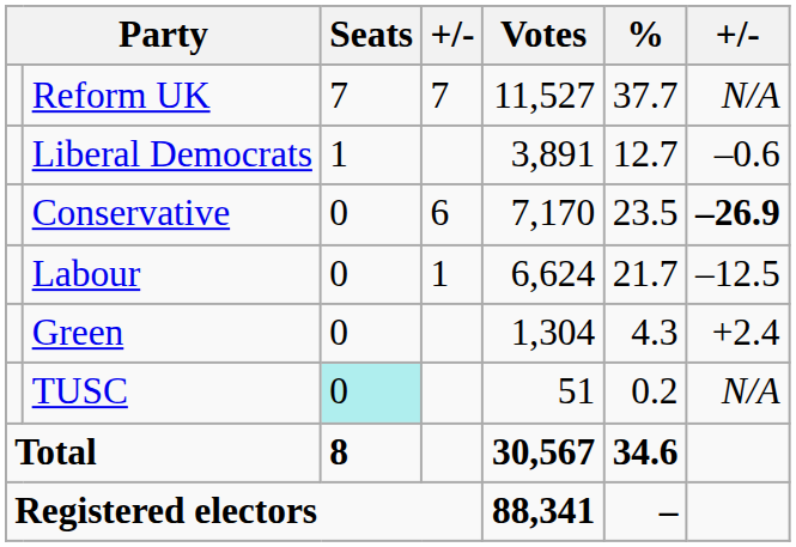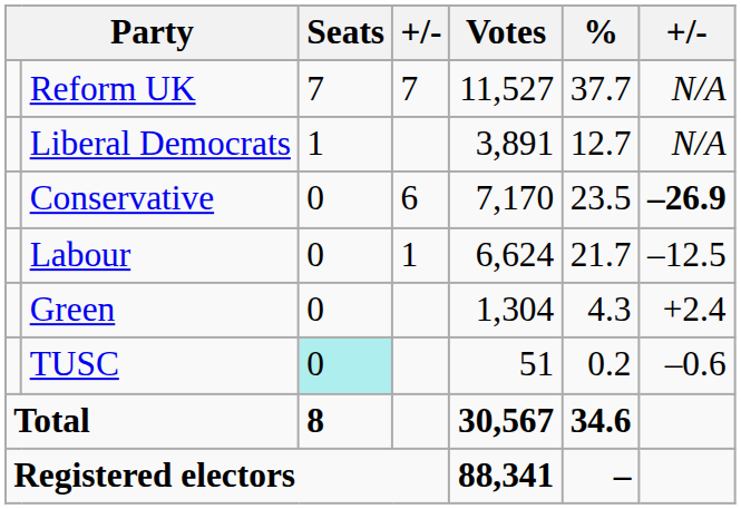Liberal Democrats | column 7: –0.6 -> N/A
TUSC | column 7: N/A -> –0.6
